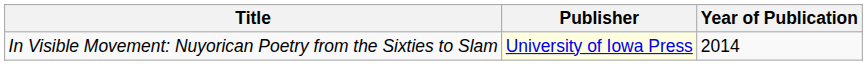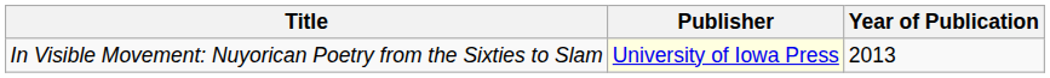row 2 | Year of Publication: 2014 -> 2013
